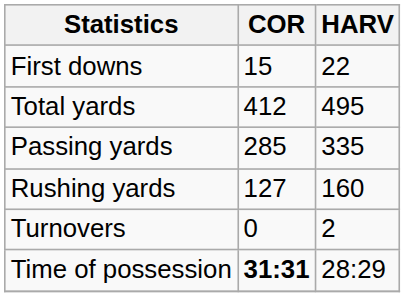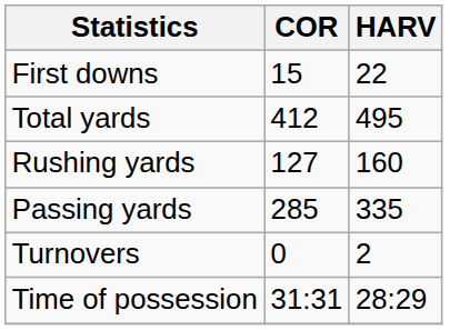rows swapped: Rushing yards <-> Passing yards
Time of possession | COR: bold -> normal
